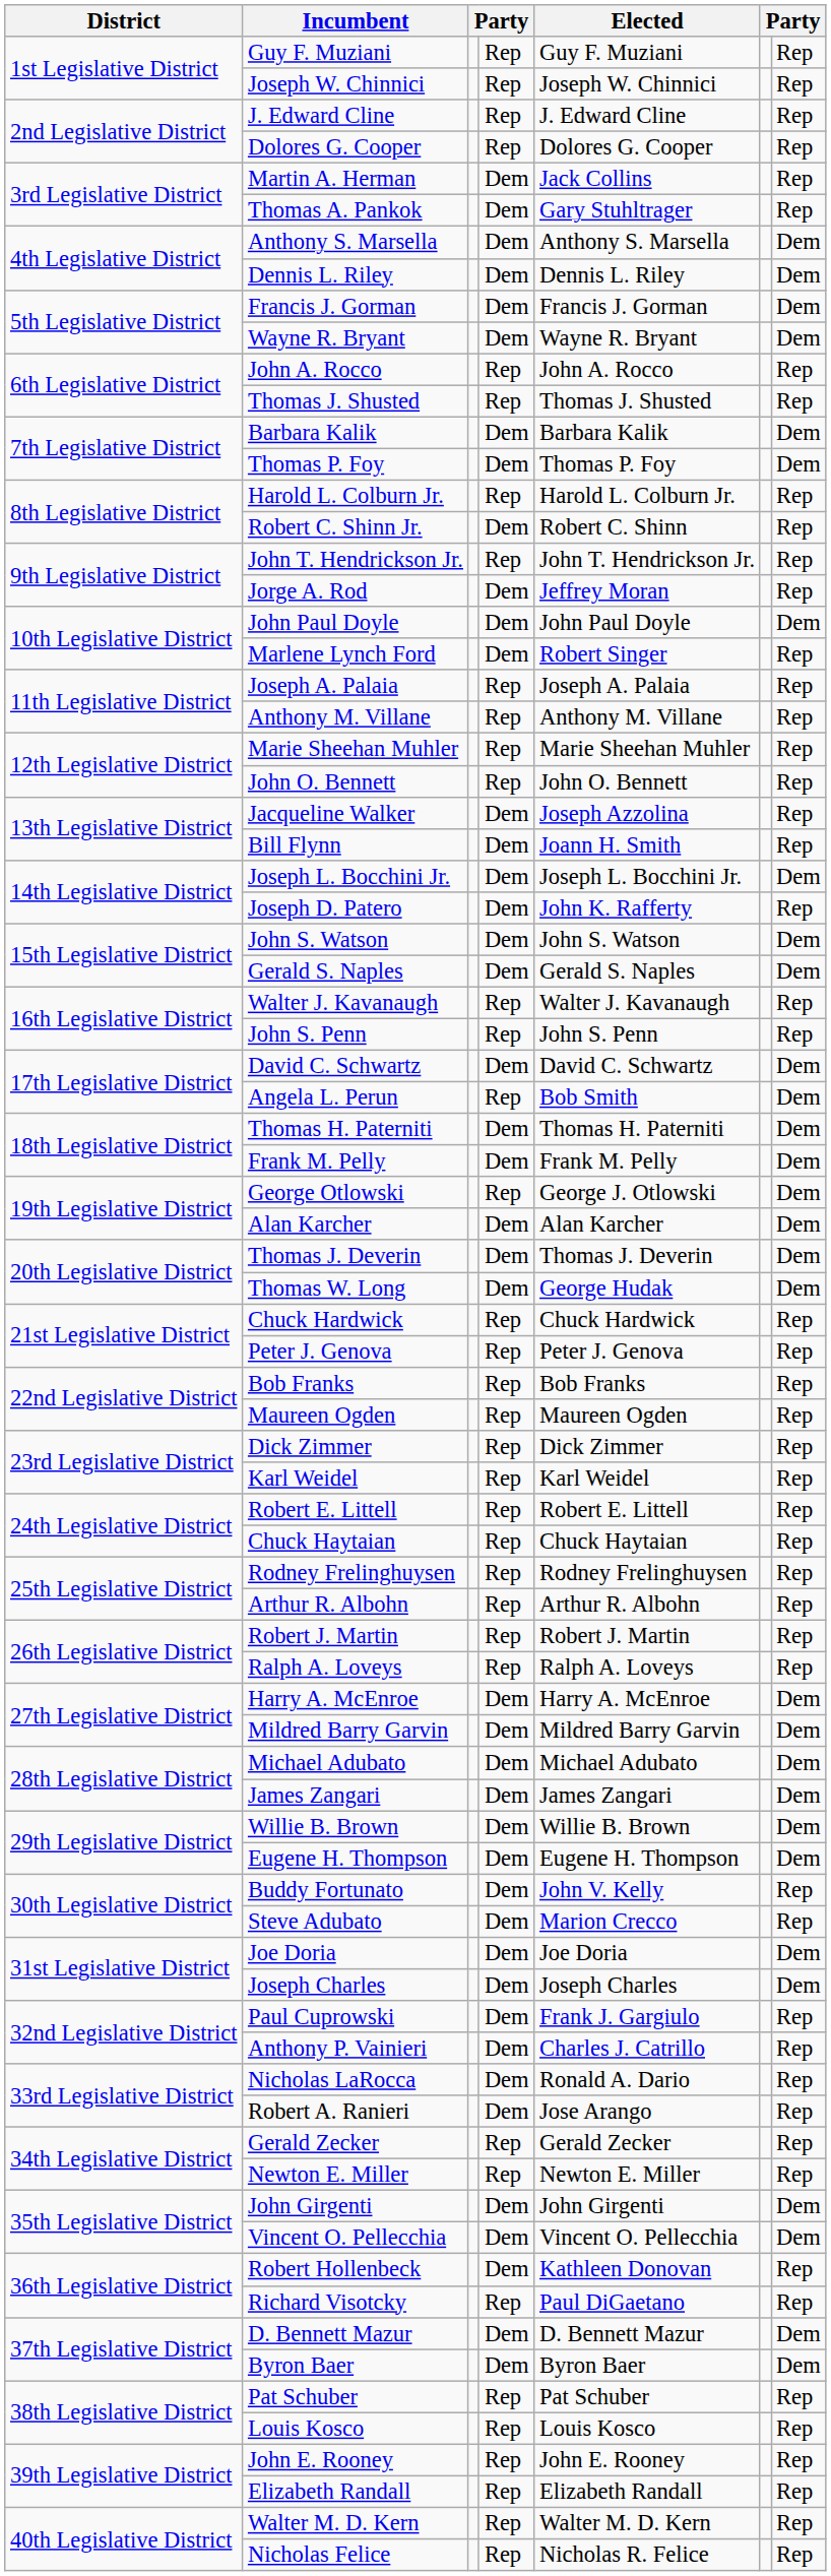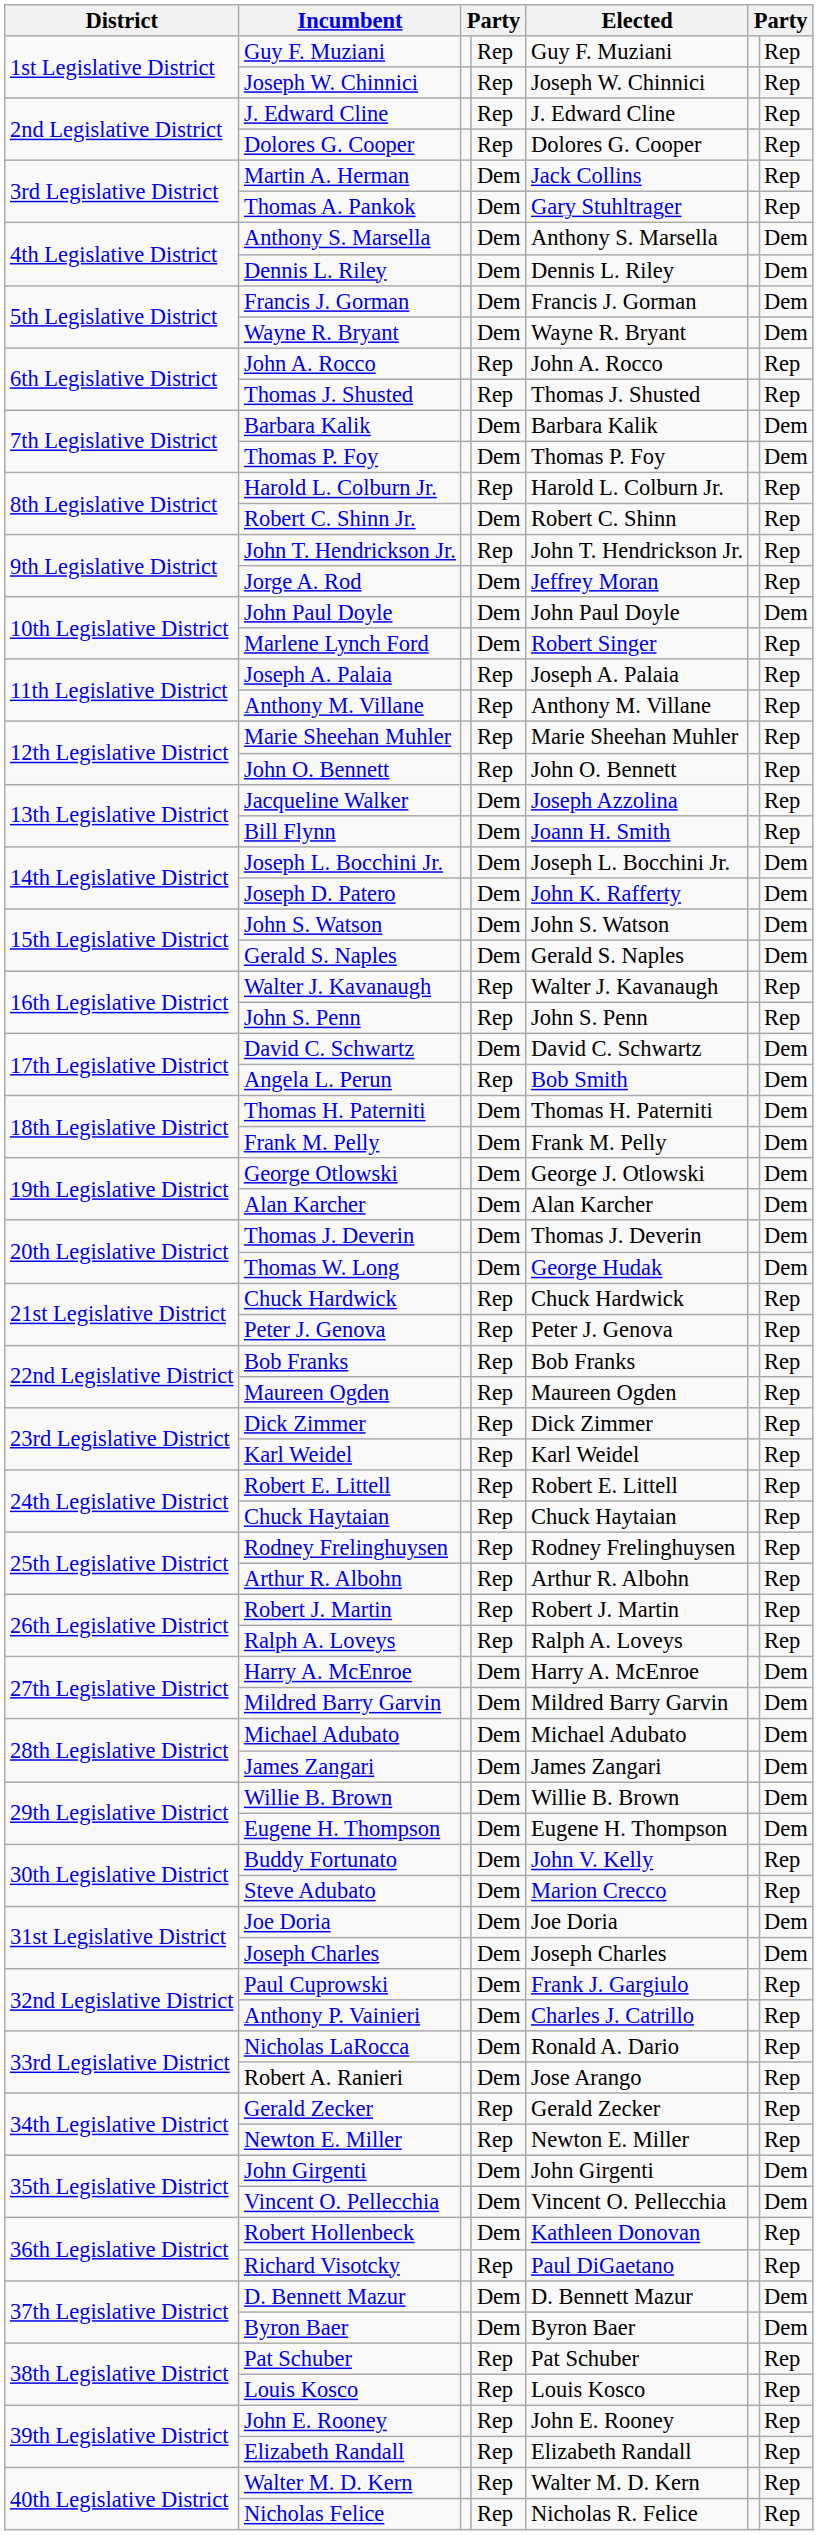Joseph D. Patero | column 7: Rep -> Dem
George Otlowski | column 4: Rep -> Dem
